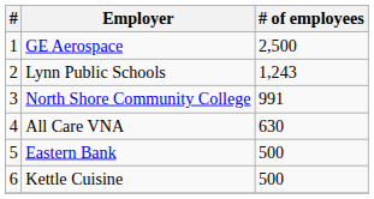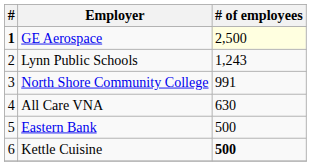GE Aerospace | #: normal -> bold
GE Aerospace | # of employees: no background -> lightyellow background
Kettle Cuisine | # of employees: normal -> bold
